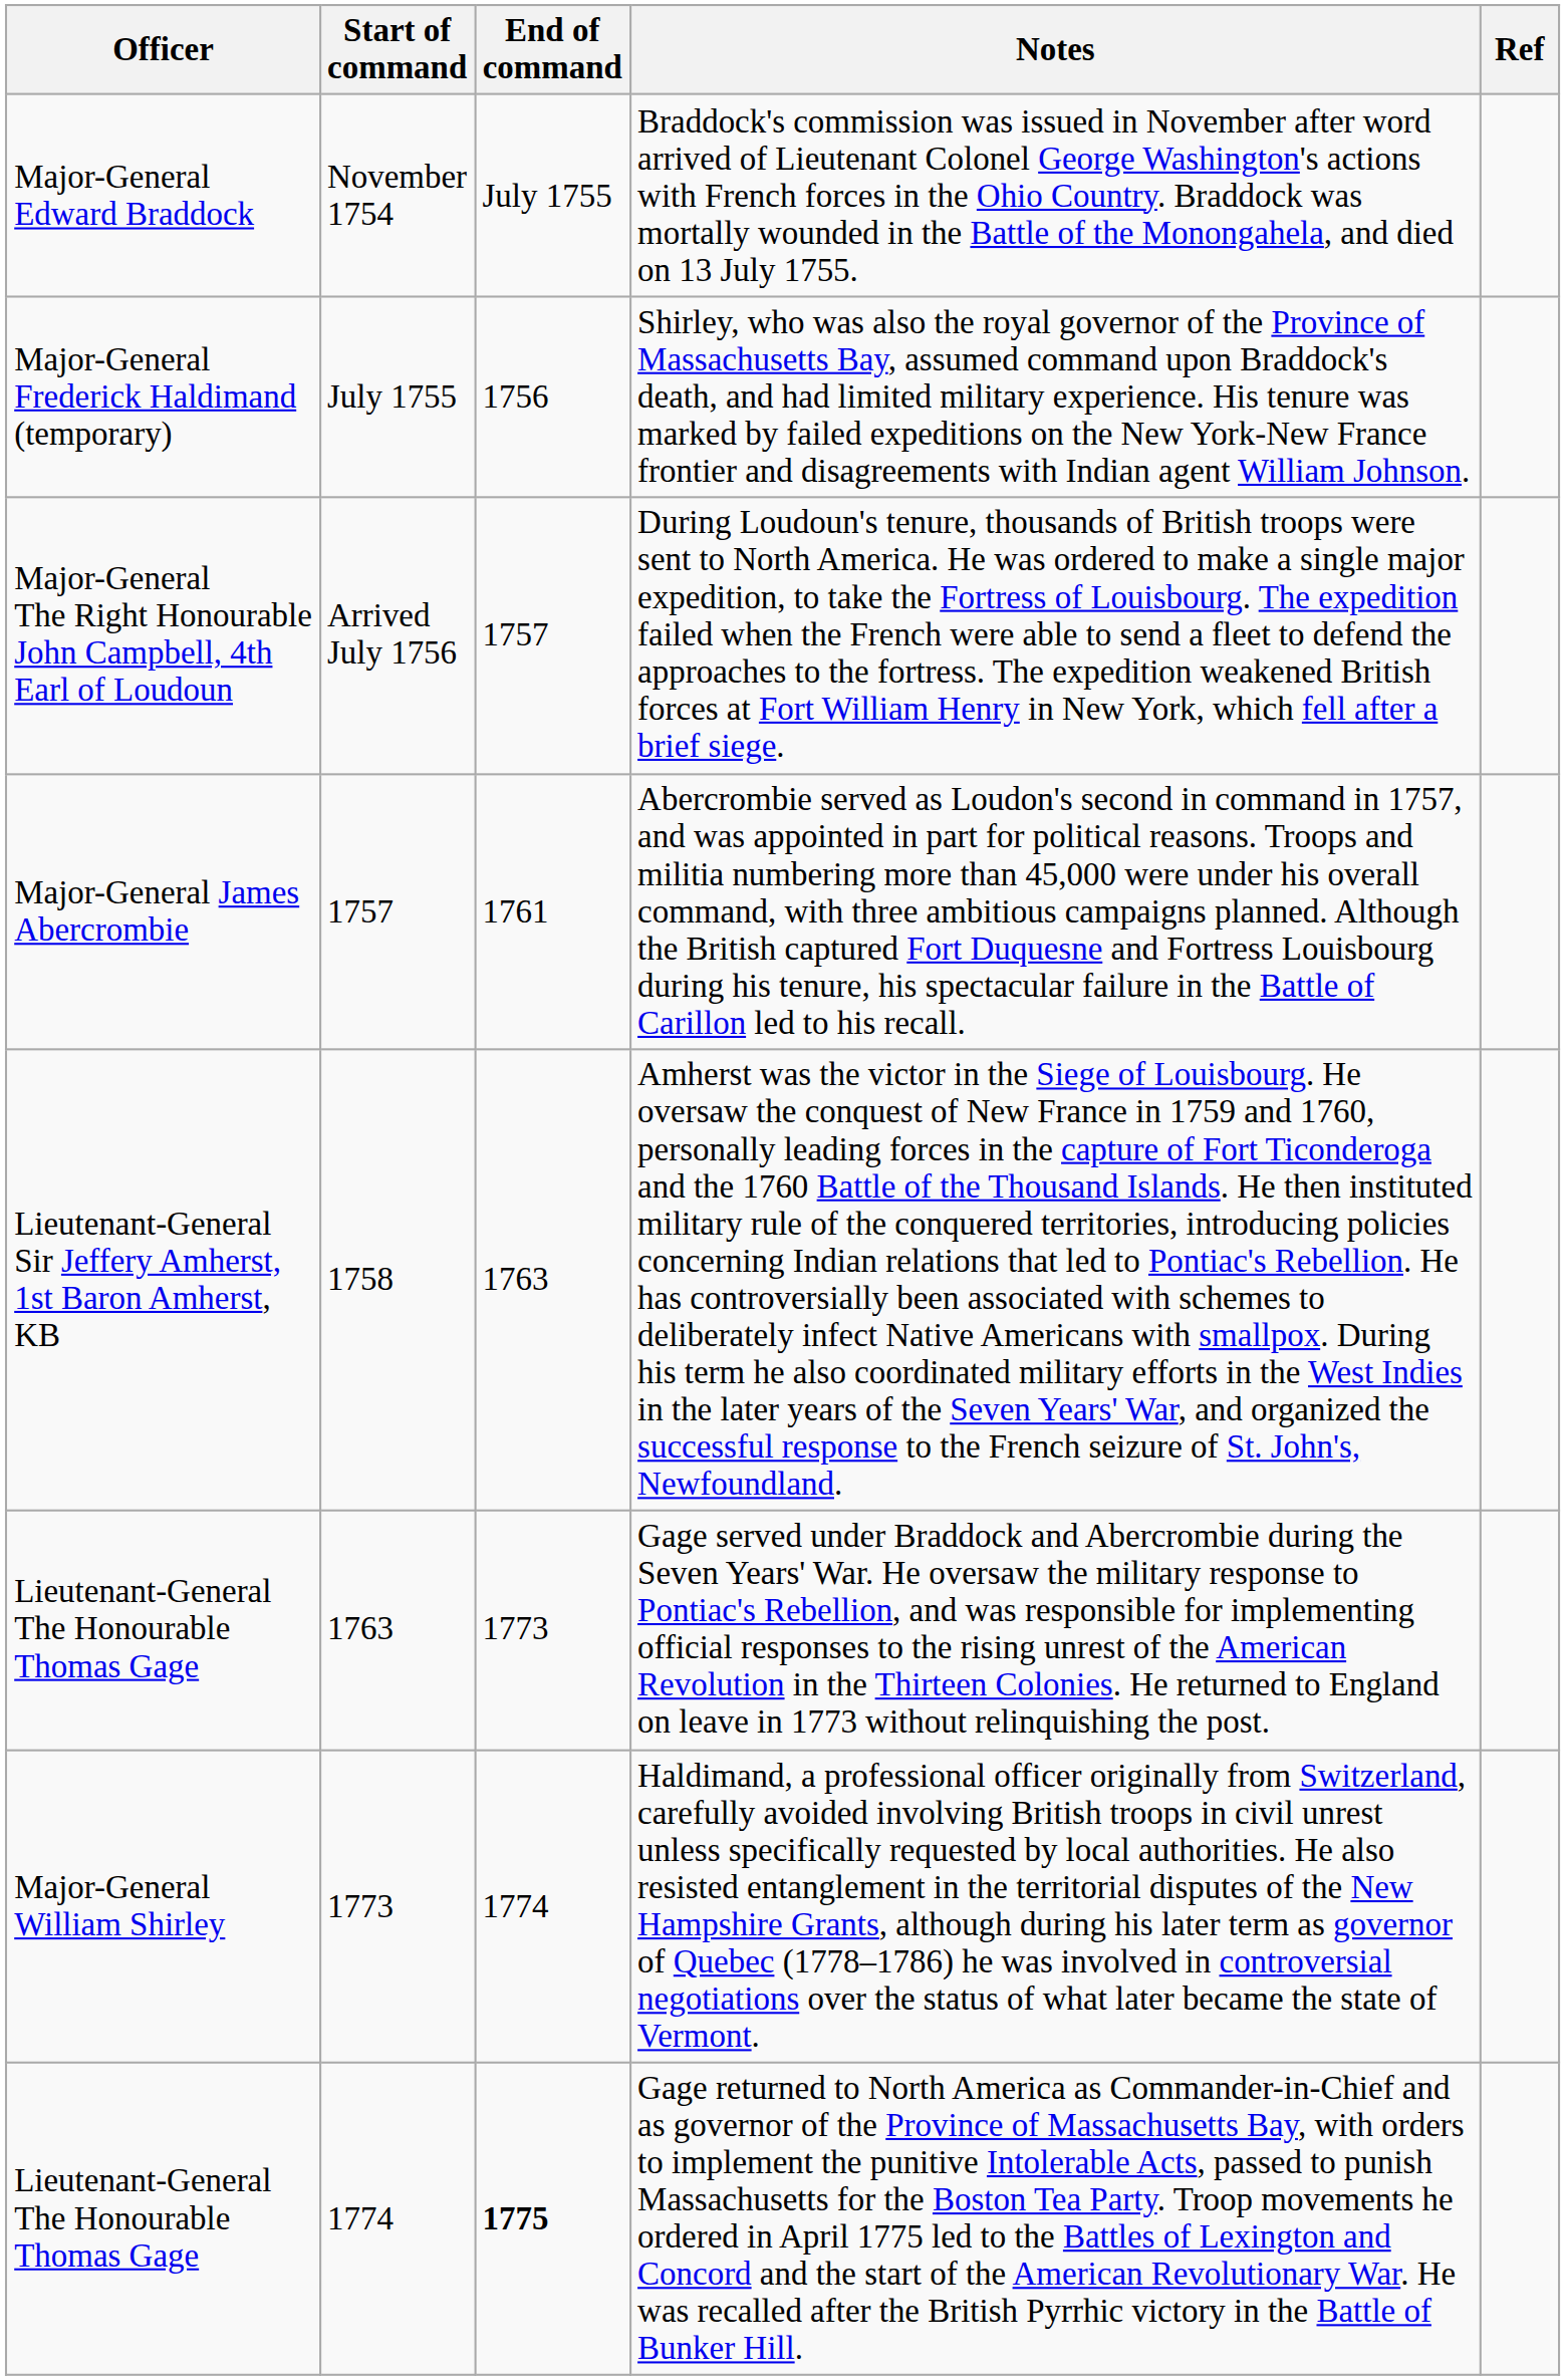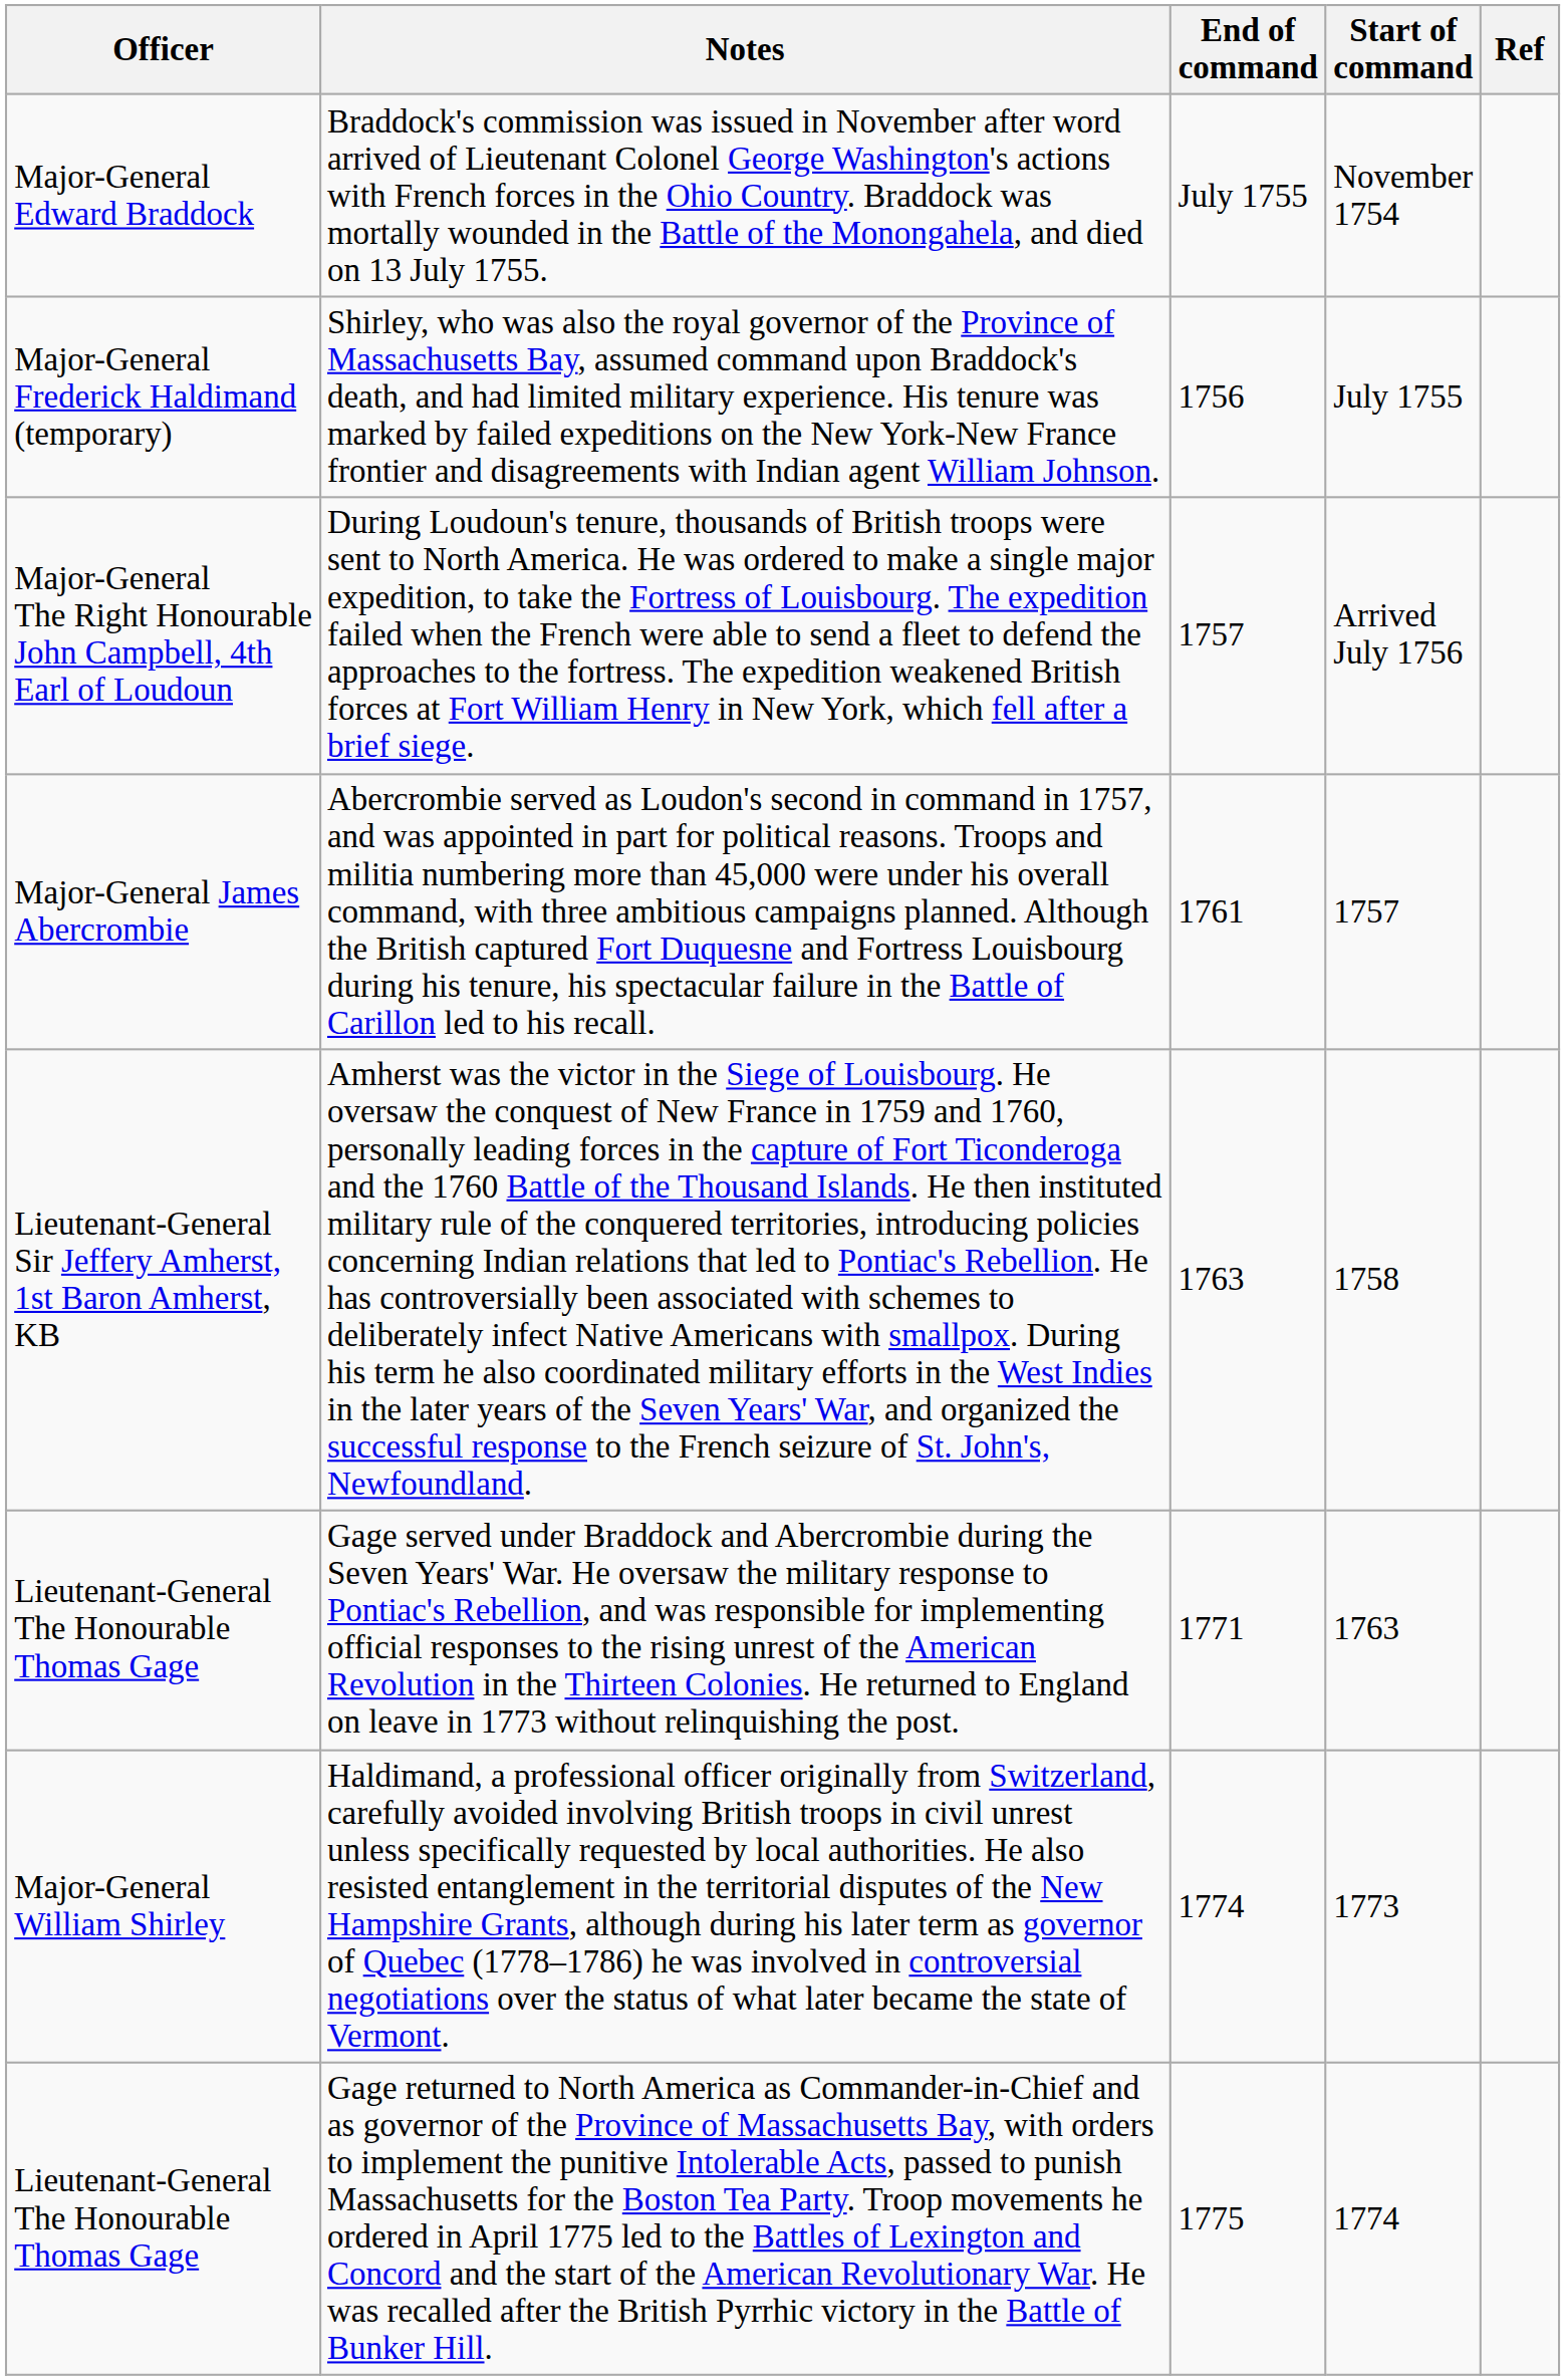columns swapped: Start of command <-> Notes
row 7 | End of command: 1773 -> 1771
row 9 | End of command: bold -> normal
